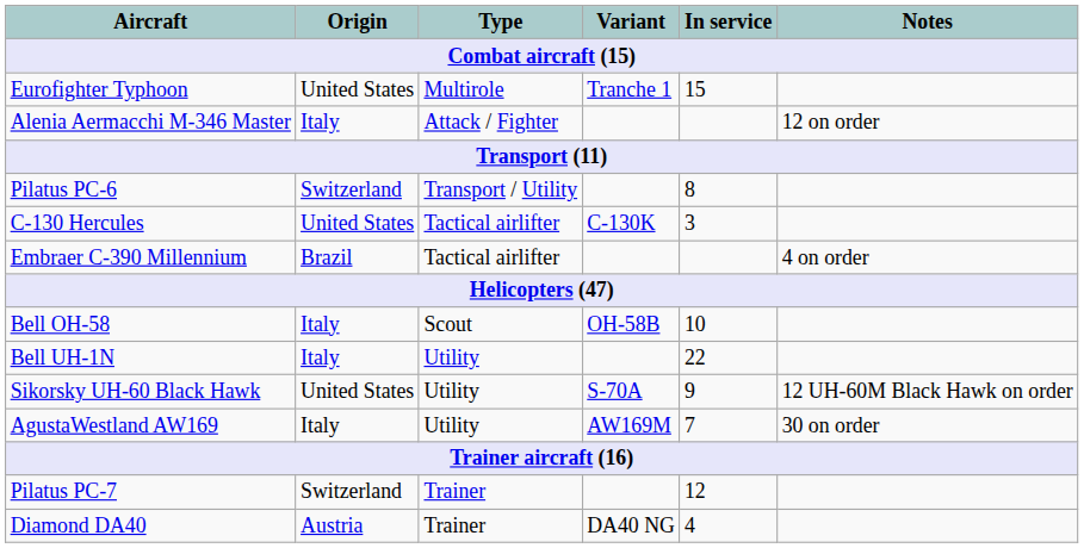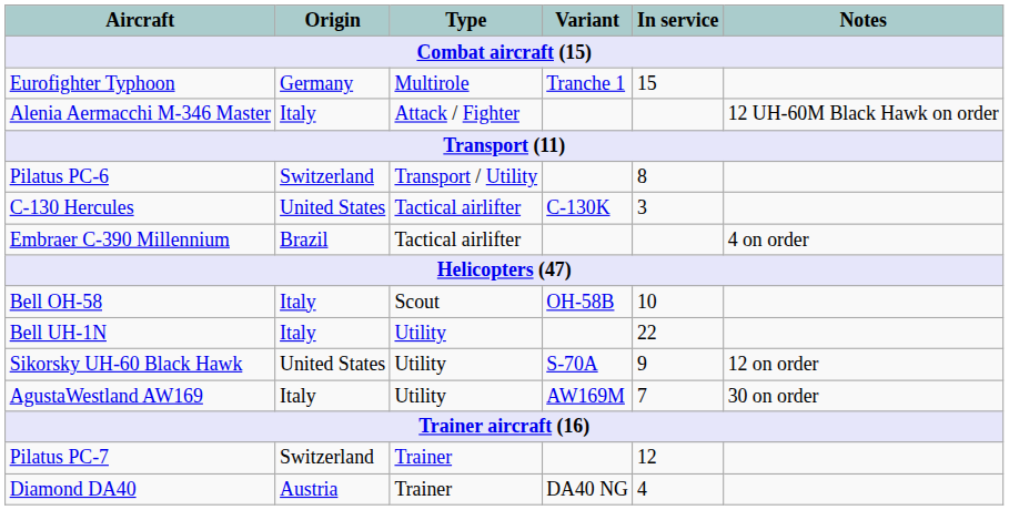Eurofighter Typhoon | Origin: United States -> Germany
Alenia Aermacchi M-346 Master | Notes: 12 on order -> 12 UH-60M Black Hawk on order
Sikorsky UH-60 Black Hawk | Notes: 12 UH-60M Black Hawk on order -> 12 on order
